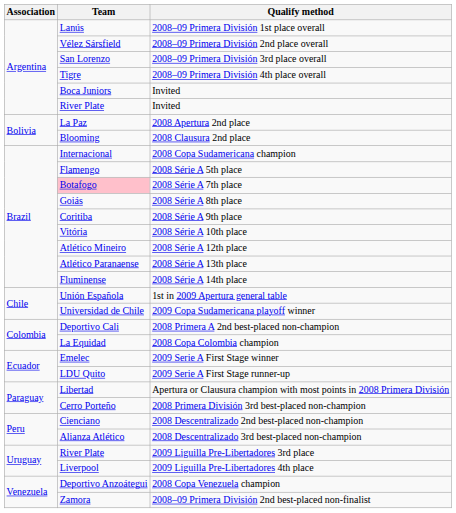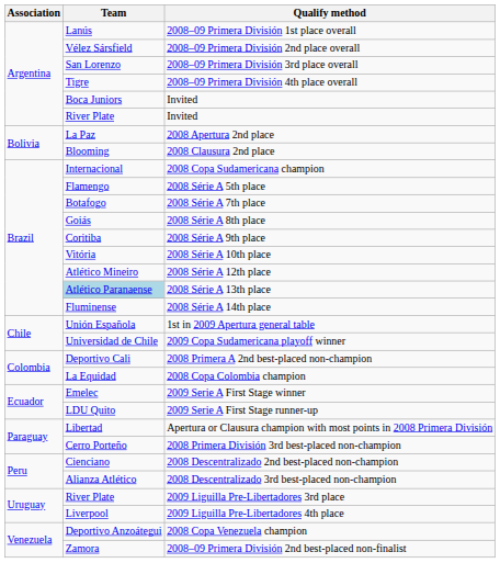Botafogo | Team: pink background -> no background
Atlético Paranaense | Team: no background -> lightblue background
